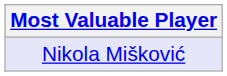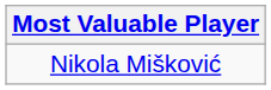row 2 | column 1: lavender background -> no background
